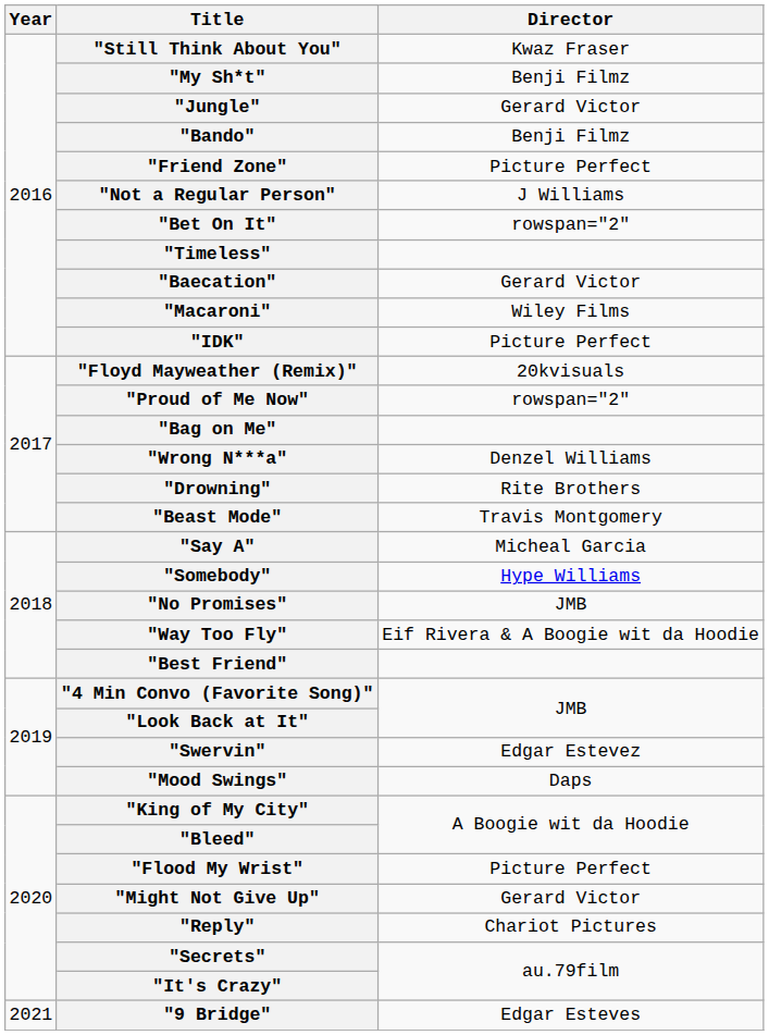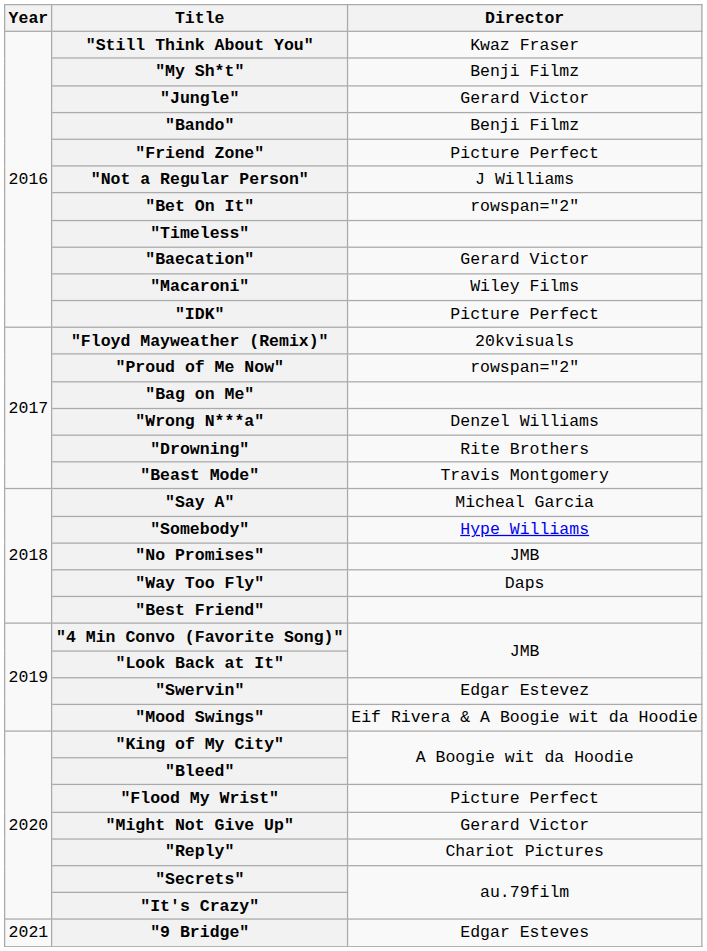"Way Too Fly" | Director: Eif Rivera & A Boogie wit da Hoodie -> Daps
"Mood Swings" | Director: Daps -> Eif Rivera & A Boogie wit da Hoodie
